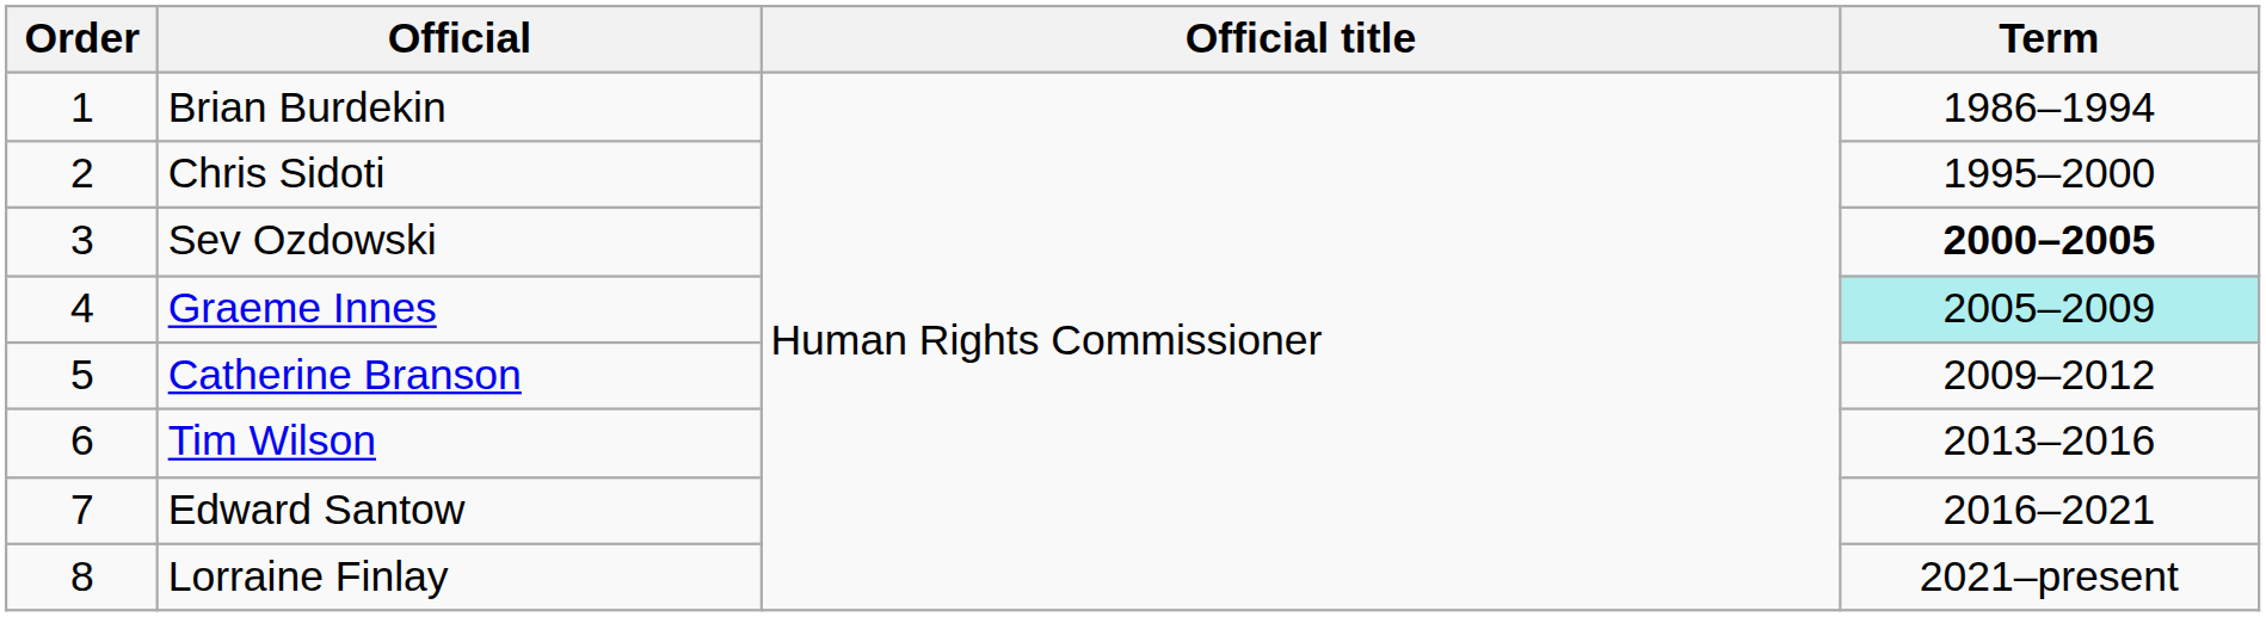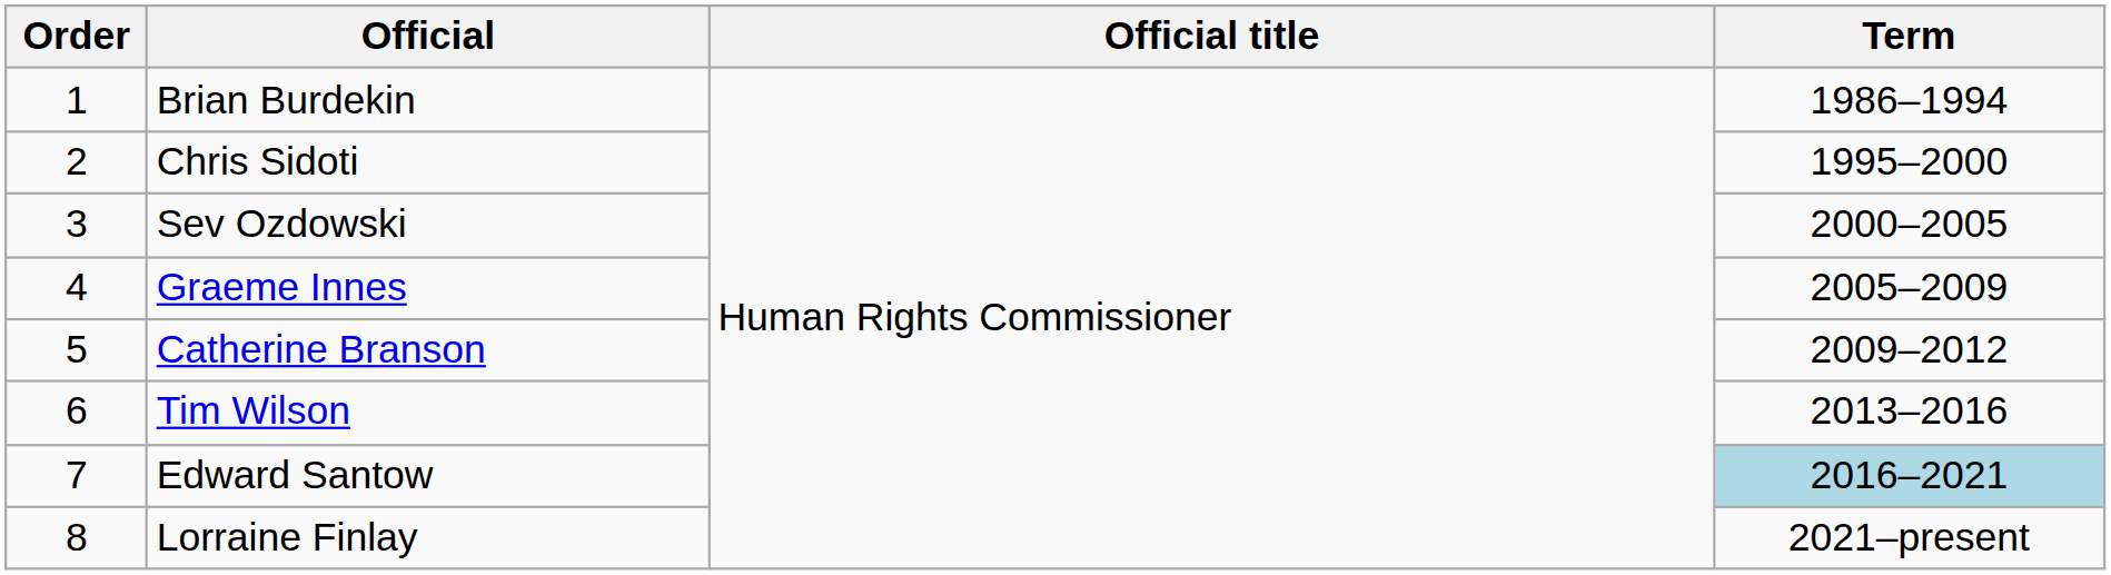Sev Ozdowski | Term: bold -> normal
Graeme Innes | Term: paleturquoise background -> no background
Edward Santow | Term: no background -> lightblue background
